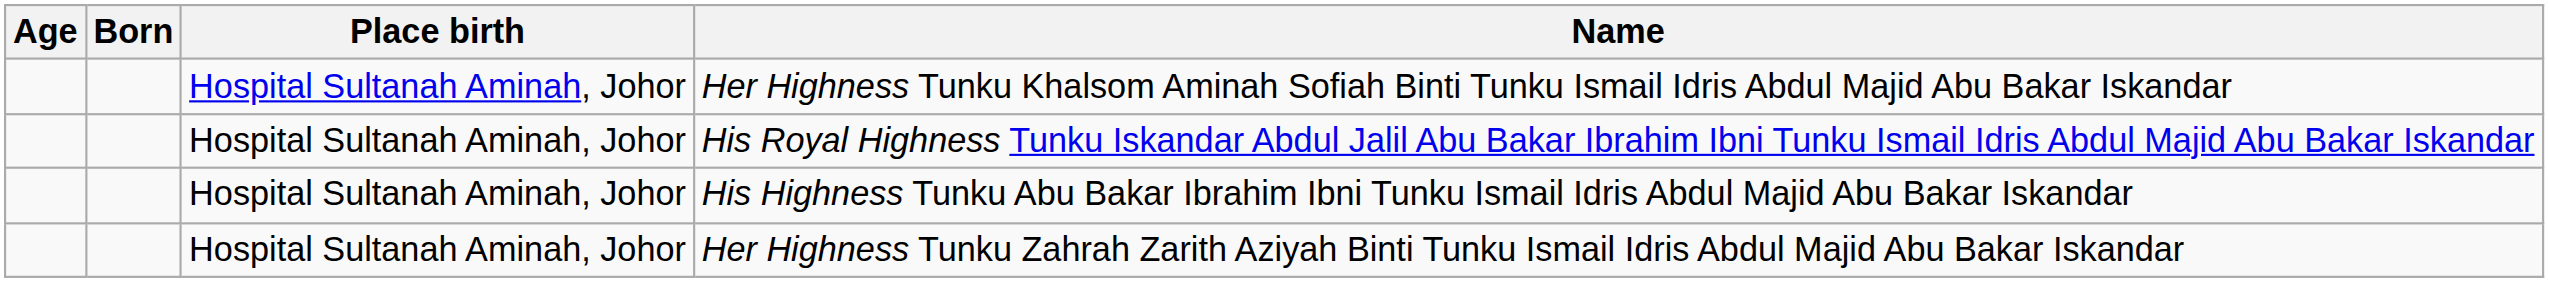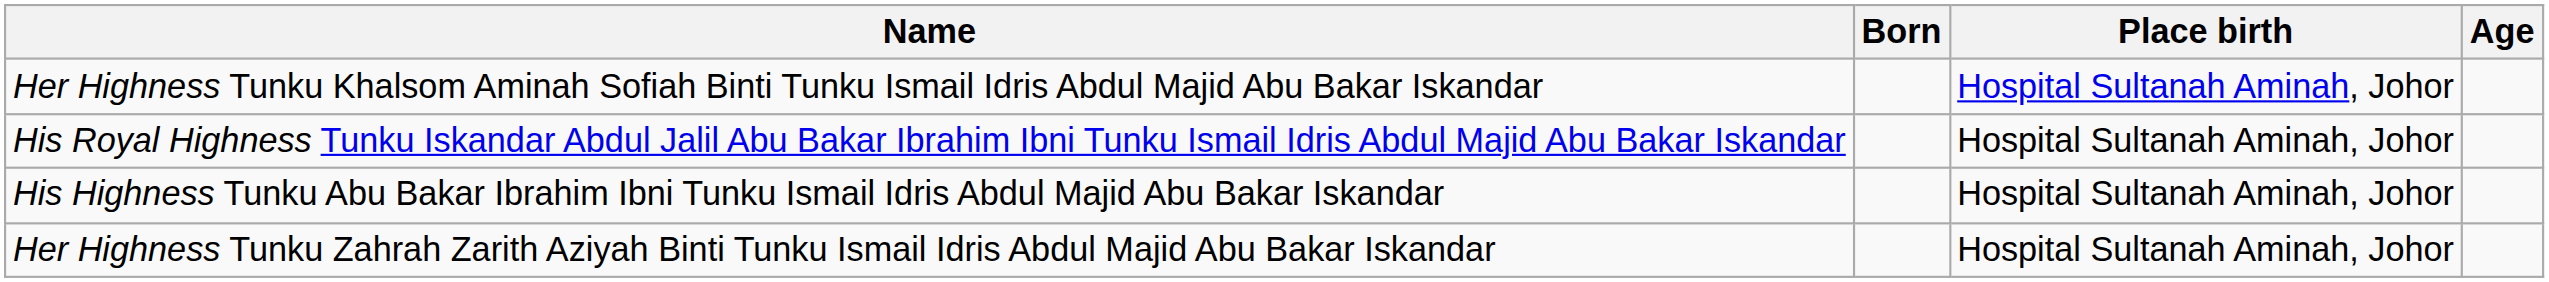columns swapped: Name <-> Age
